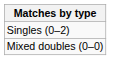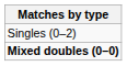row 3 | column 1: normal -> bold
